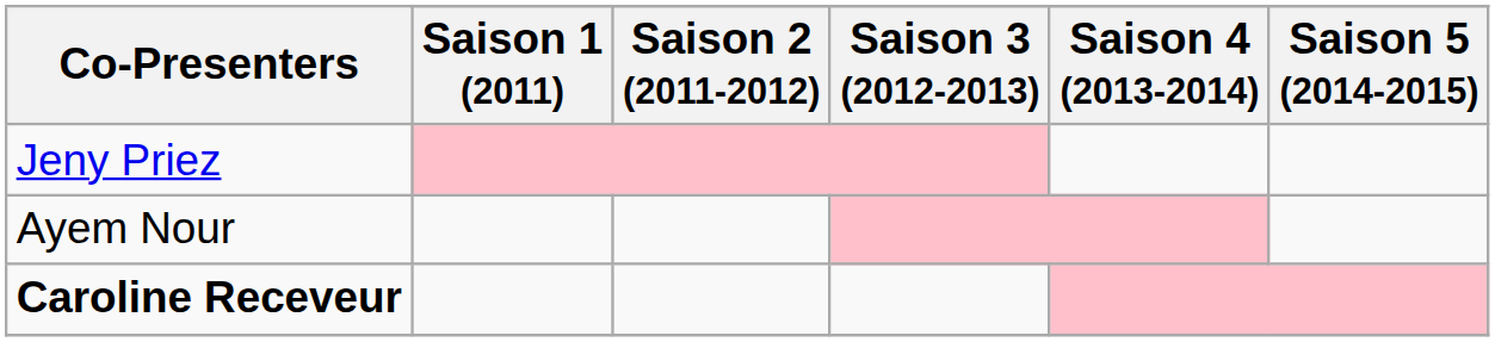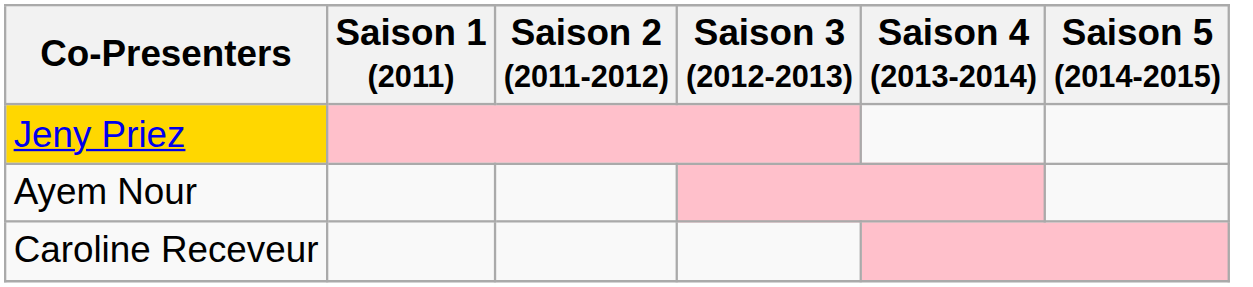Jeny Priez | Co-Presenters: no background -> gold background
Caroline Receveur | Co-Presenters: bold -> normal
